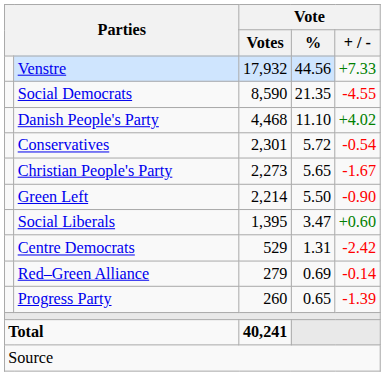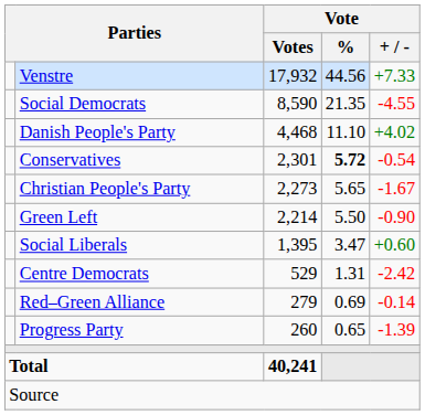Conservatives | Vote / %: normal -> bold
